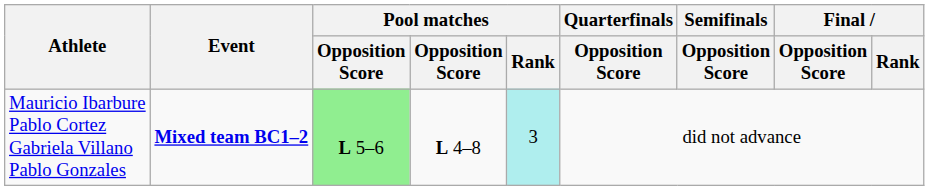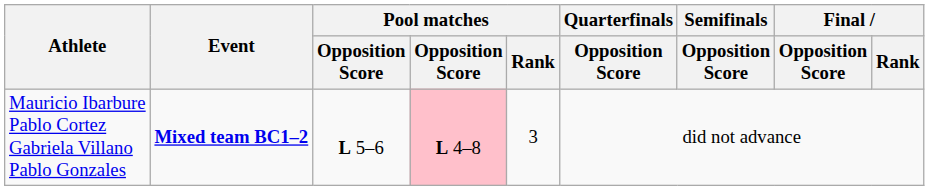row 3 | column 3: lightgreen background -> no background
row 3 | column 4: no background -> pink background
row 3 | Pool matches / Rank: paleturquoise background -> no background
